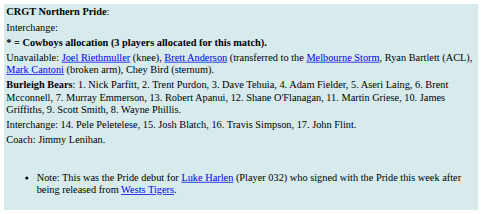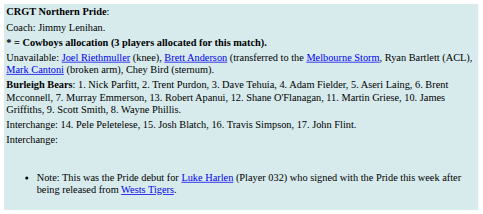row 2 | column 1: Interchange: -> Coach: Jimmy Lenihan.
row 7 | column 1: Coach: Jimmy Lenihan. -> Interchange:
